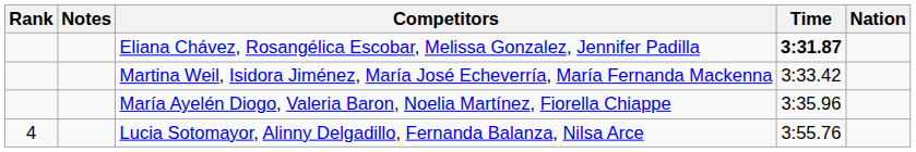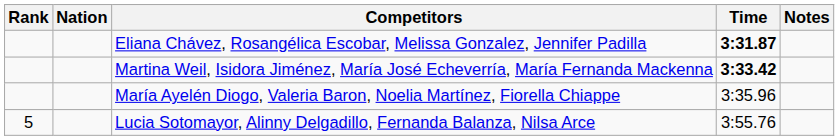columns swapped: Nation <-> Notes
row 3 | Time: normal -> bold
row 5 | Rank: 4 -> 5
